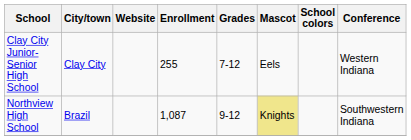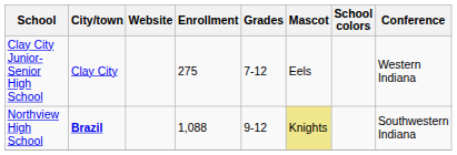Clay City Junior-Senior High School | Enrollment: 255 -> 275
Northview High School | City/town: normal -> bold
Northview High School | Enrollment: 1,087 -> 1,088
